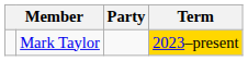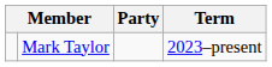Mark Taylor | Term: gold background -> no background
